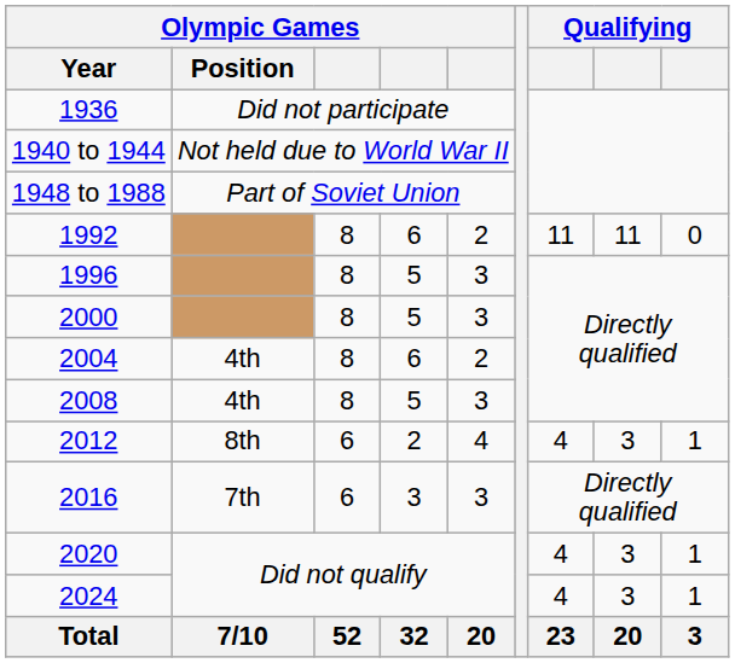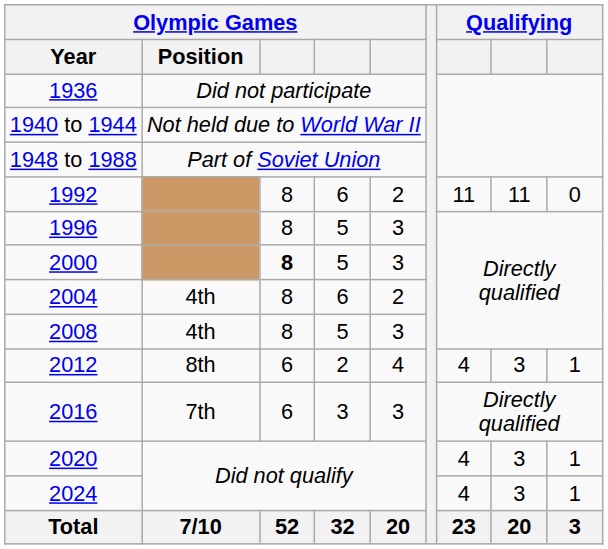2000 | column 3: normal -> bold
